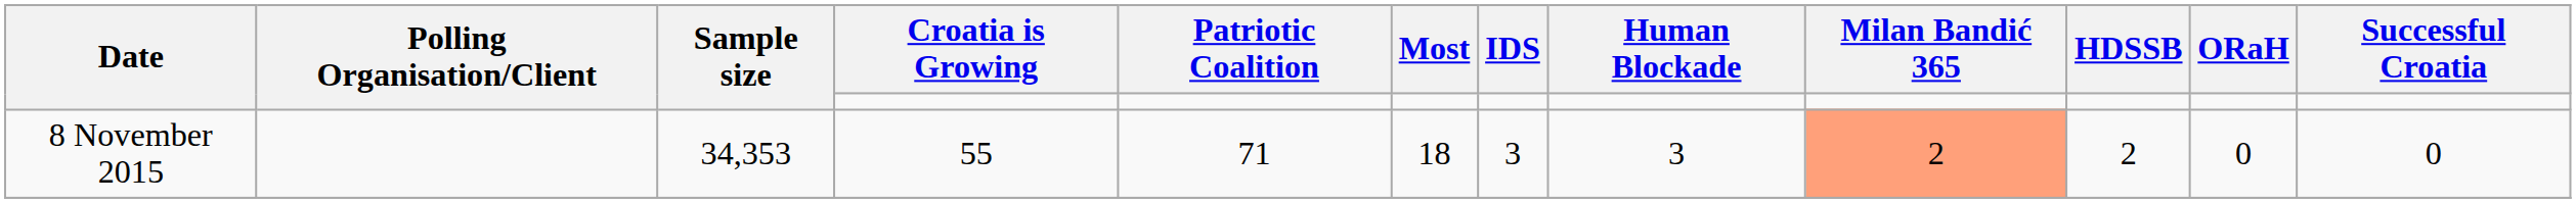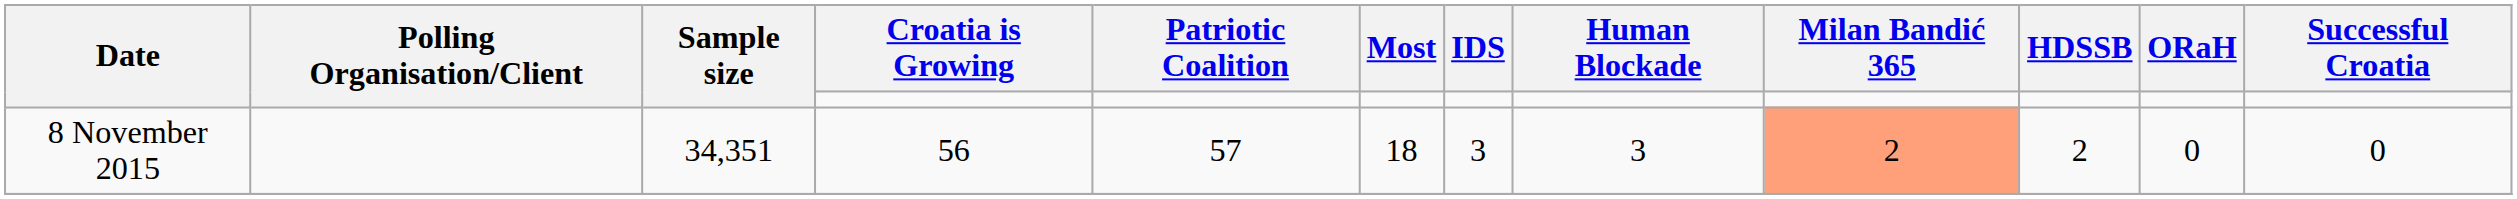8 November 2015 | Sample size: 34,353 -> 34,351
8 November 2015 | Croatia is Growing: 55 -> 56
8 November 2015 | Patriotic Coalition: 71 -> 57
